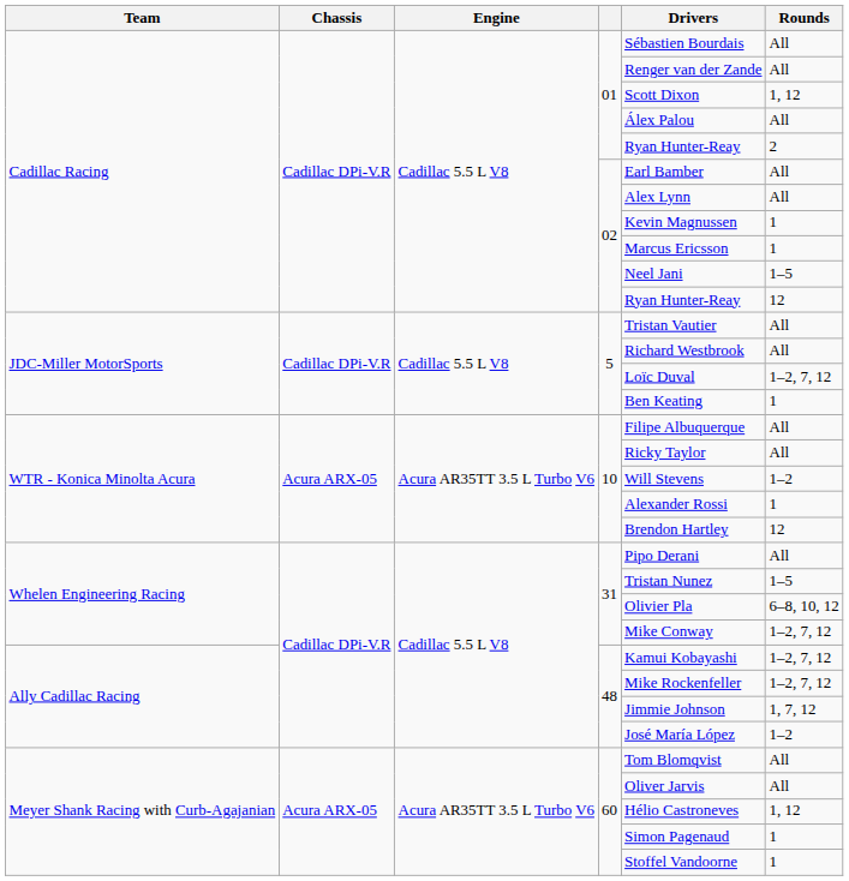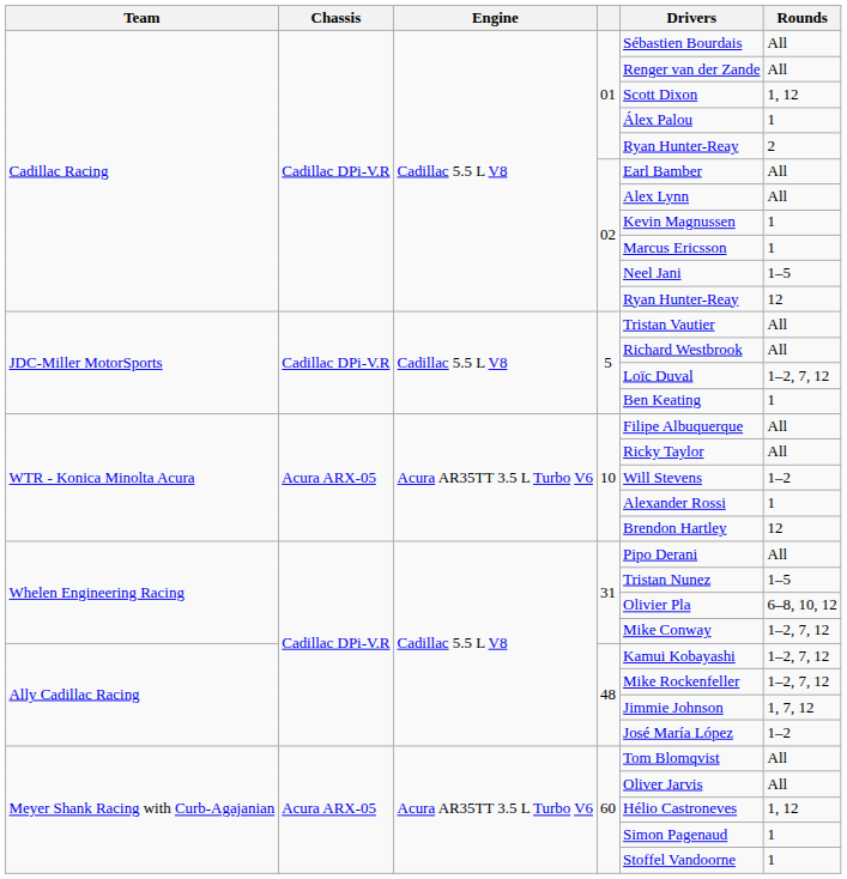row 5 | Rounds: All -> 1
